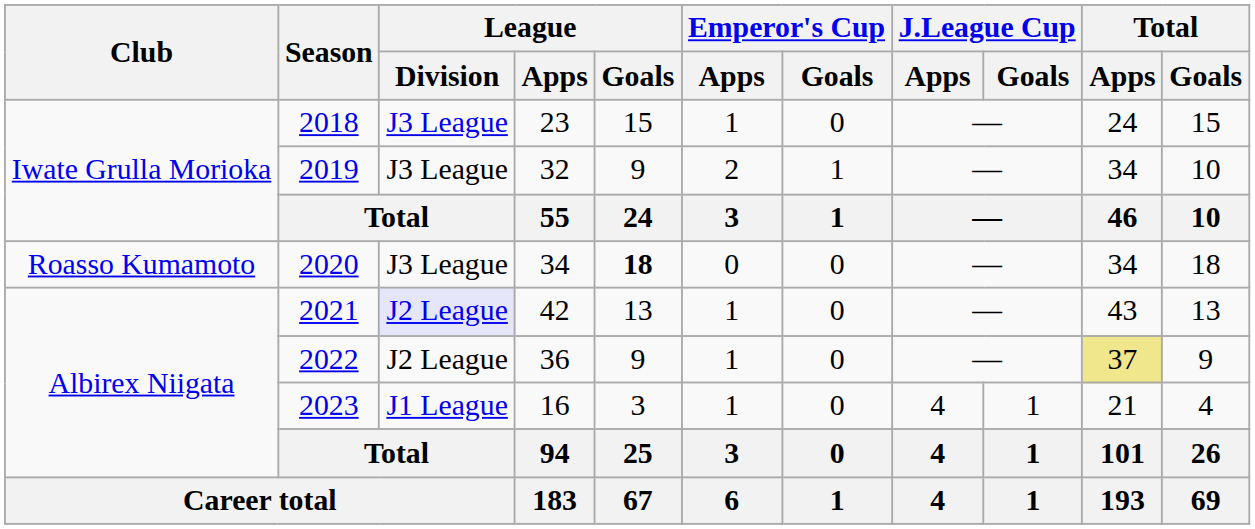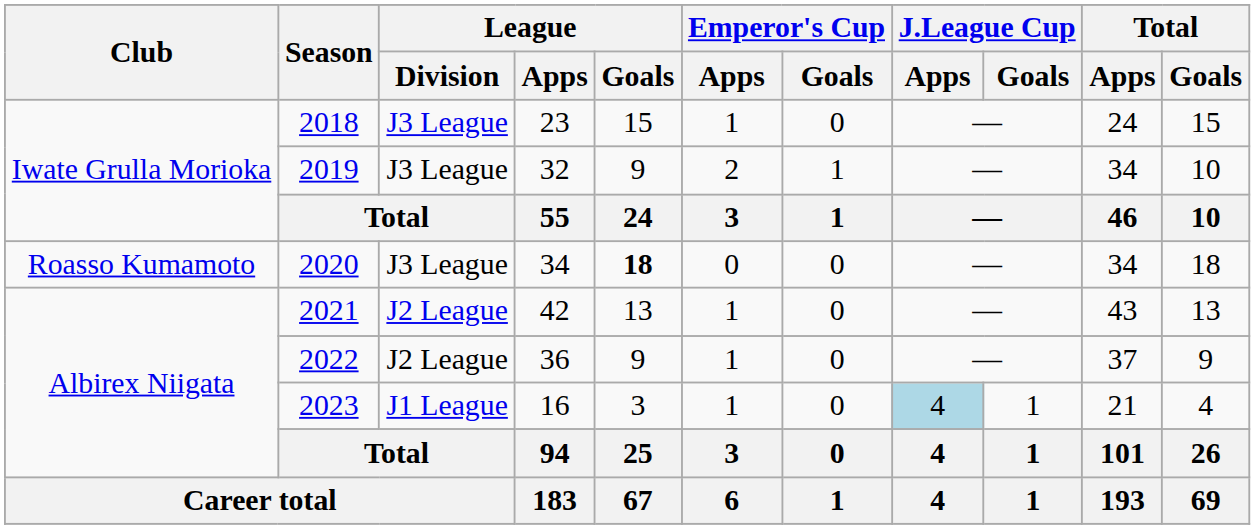2021 | League / Division: lavender background -> no background
2022 | Total / Apps: khaki background -> no background
2023 | J.League Cup / Apps: no background -> lightblue background
